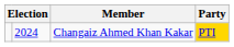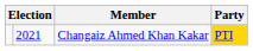Changaiz Ahmed Khan Kakar | column 2: 2024 -> 2021
